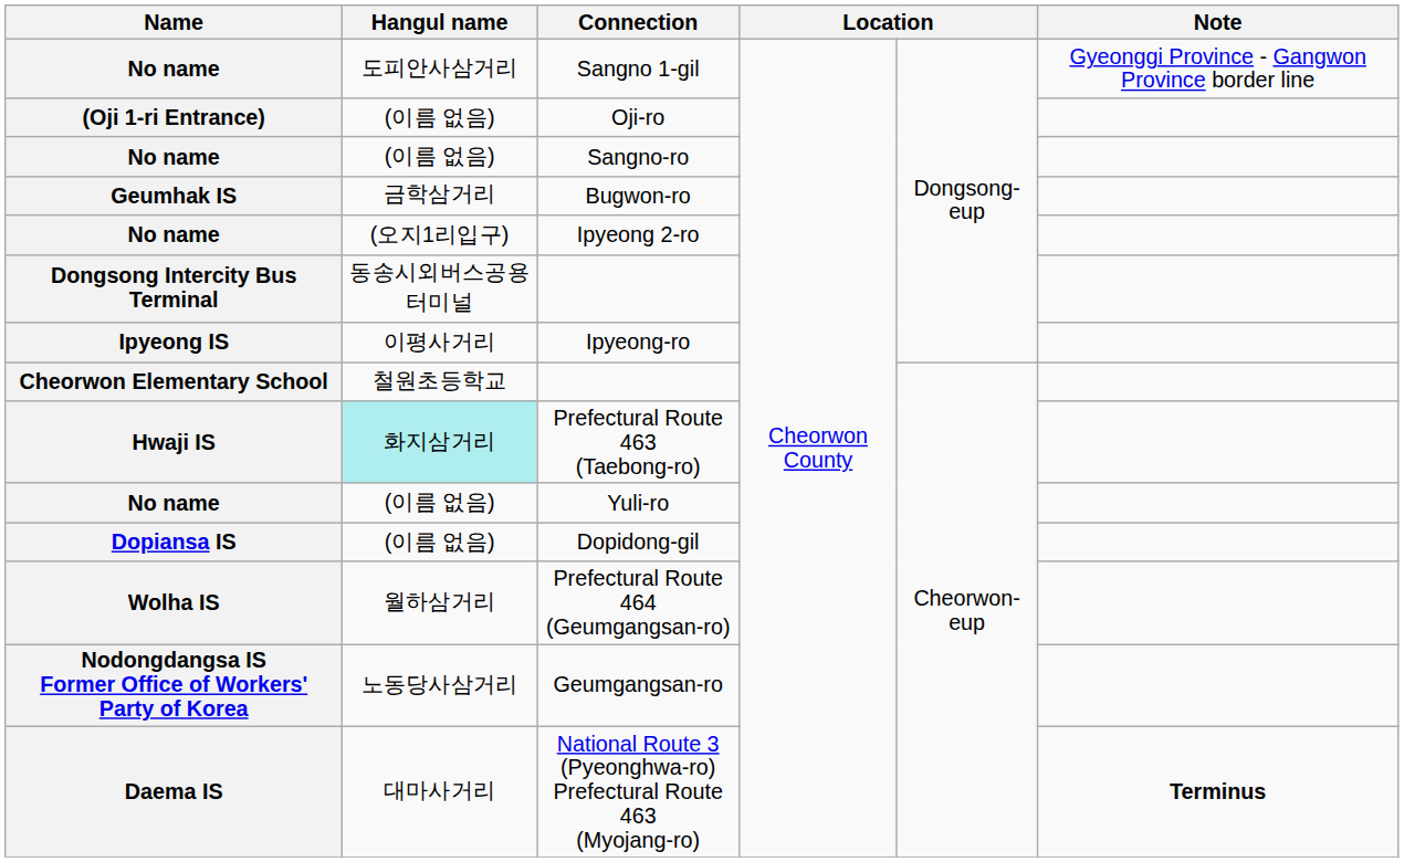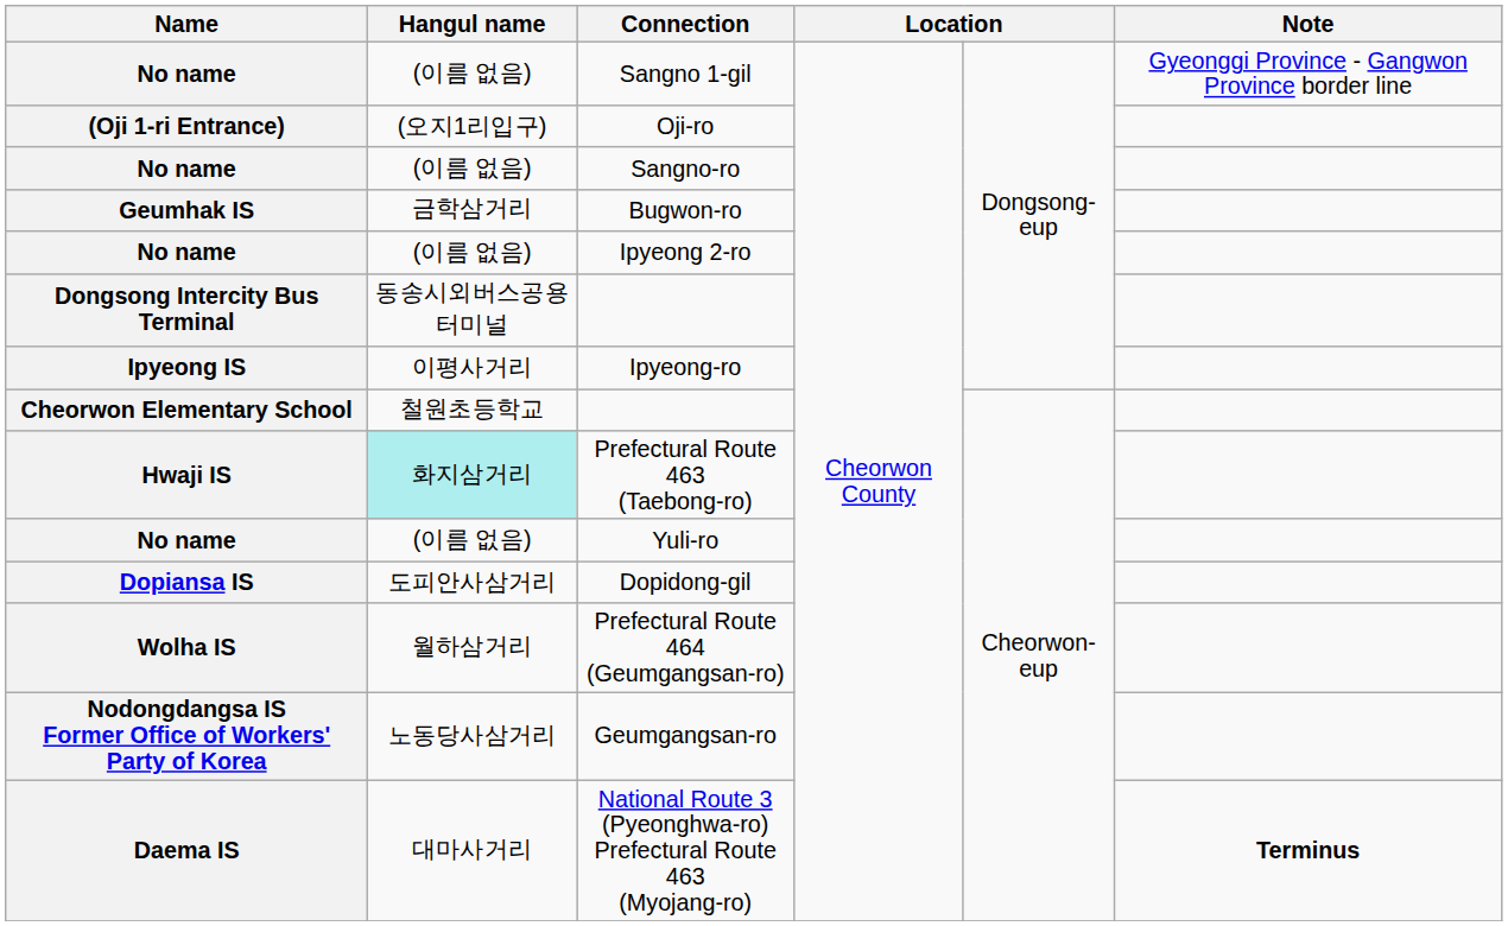Sangno 1-gil | Hangul name: 도피안사삼거리 -> (이름 없음)
Oji-ro | Hangul name: (이름 없음) -> (오지1리입구)
Ipyeong 2-ro | Hangul name: (오지1리입구) -> (이름 없음)
Dopidong-gil | Hangul name: (이름 없음) -> 도피안사삼거리
